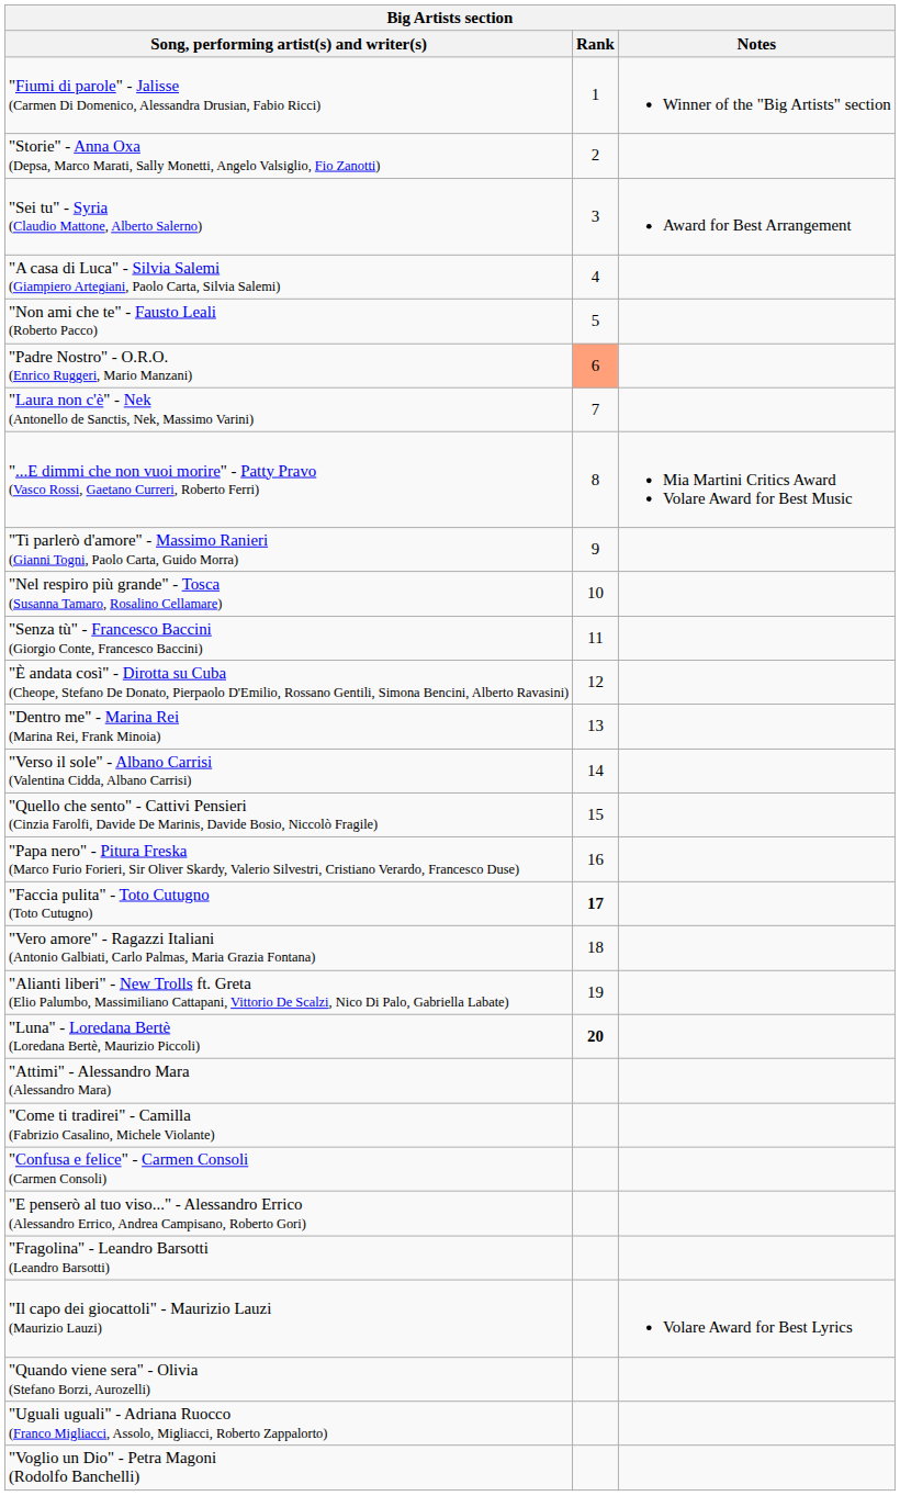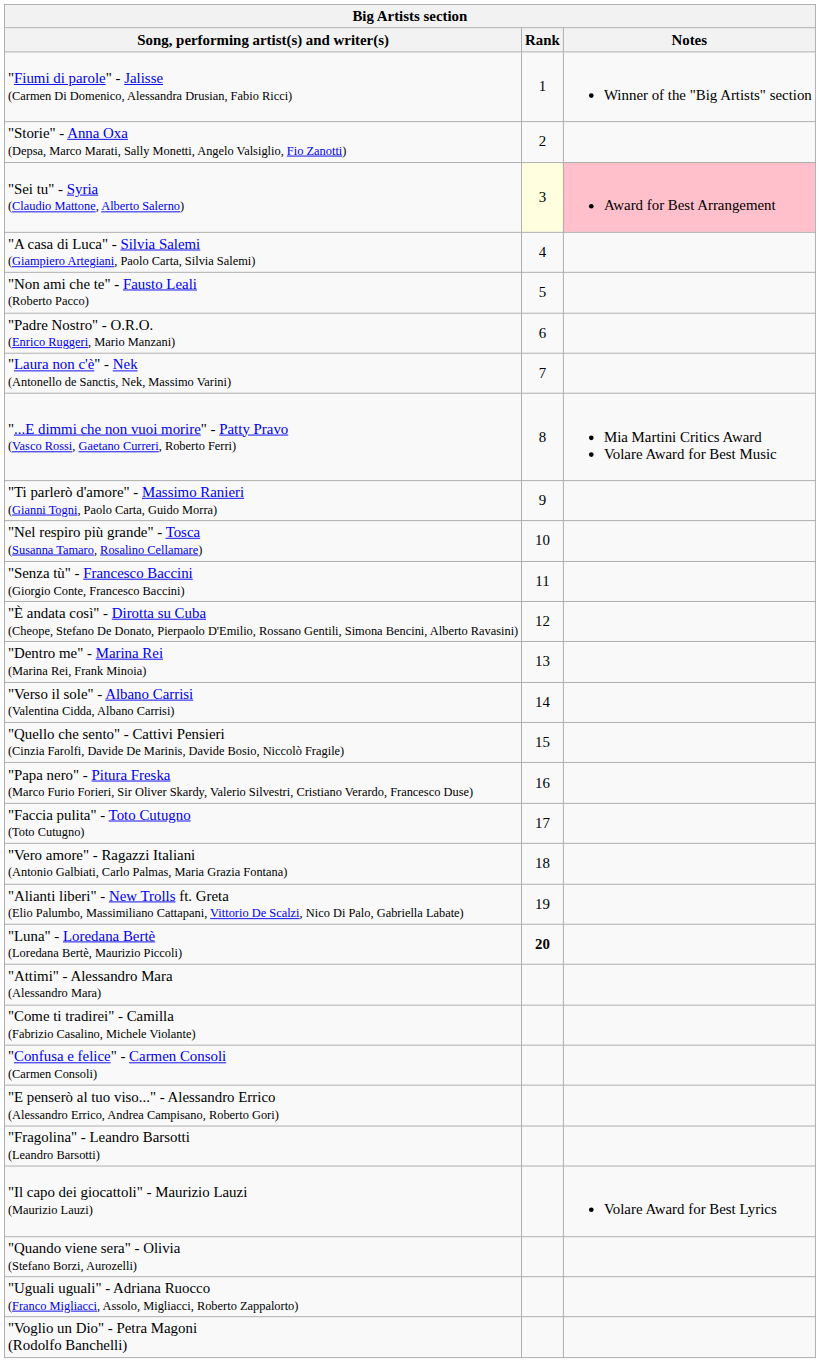"Sei tu" - Syria (Claudio Mattone, Alberto Salerno) | Rank: no background -> lightyellow background
"Sei tu" - Syria (Claudio Mattone, Alberto Salerno) | Notes: no background -> pink background
"Padre Nostro" - O.R.O. (Enrico Ruggeri, Mario Manzani) | Rank: lightsalmon background -> no background
"Faccia pulita" - Toto Cutugno (Toto Cutugno) | Rank: bold -> normal
